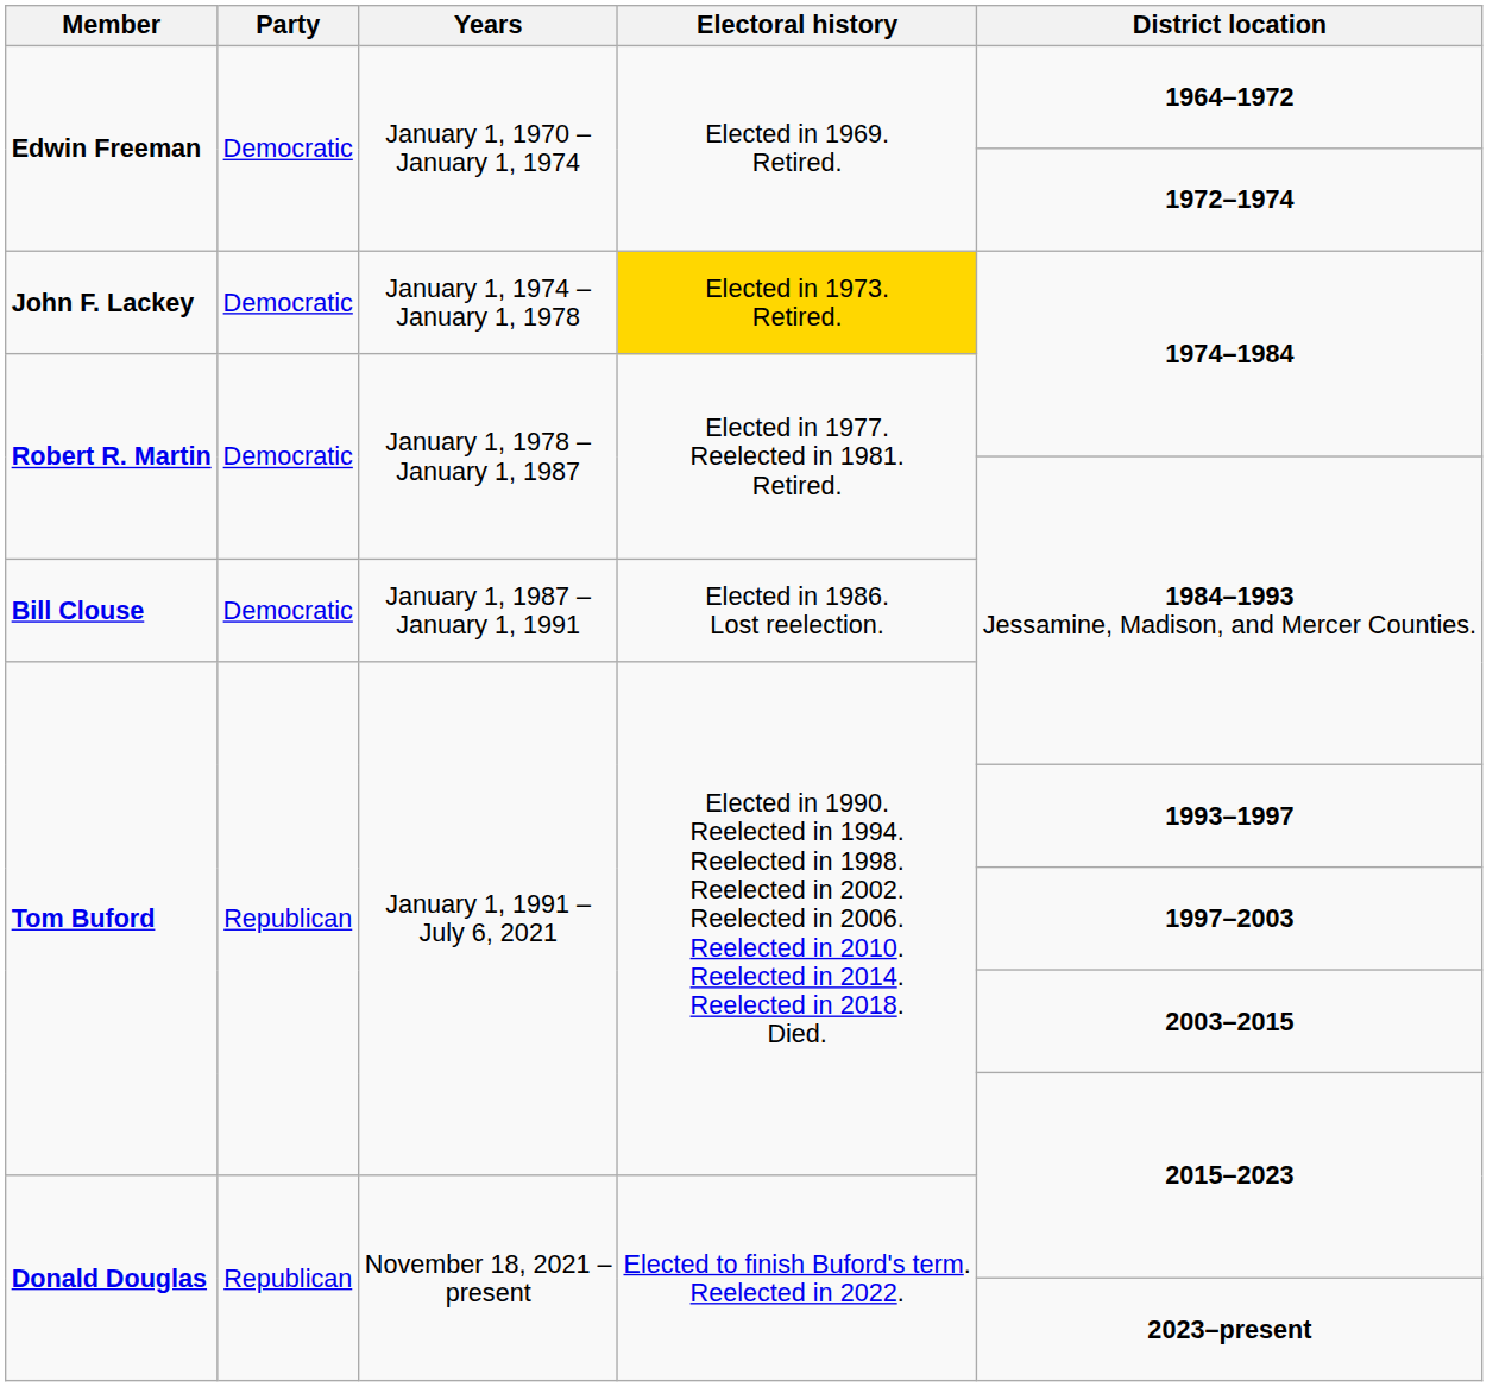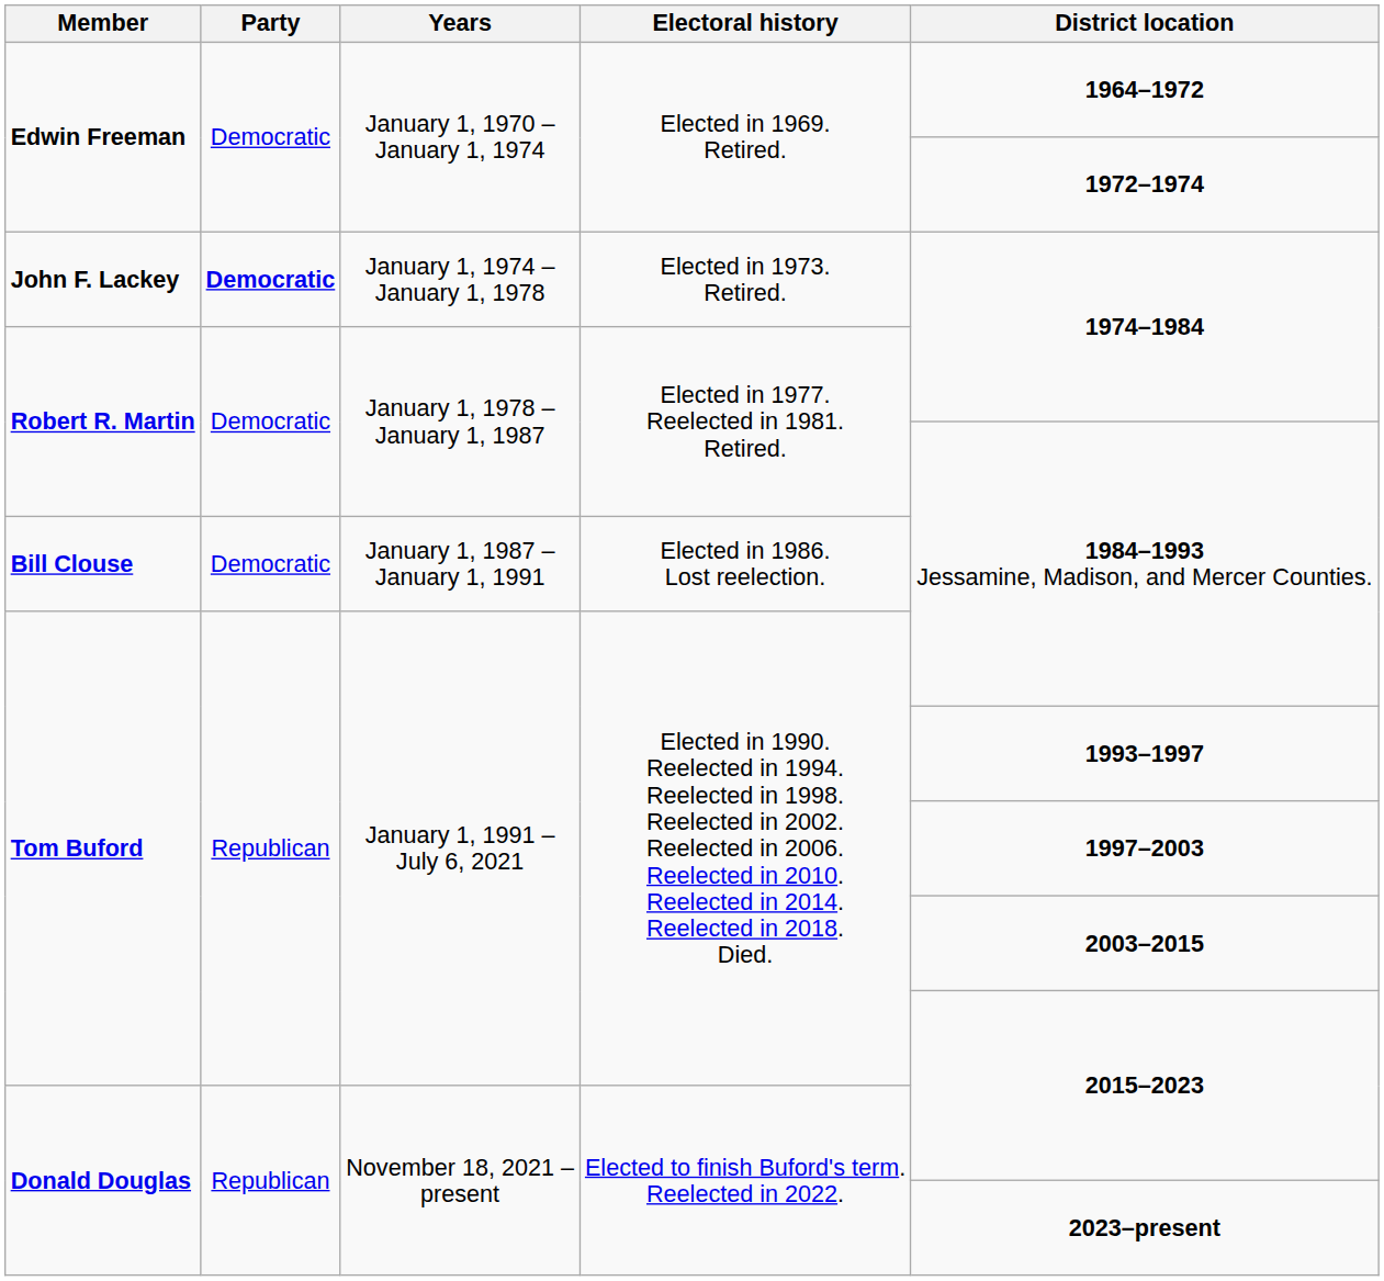John F. Lackey | Party: normal -> bold
John F. Lackey | Electoral history: gold background -> no background
